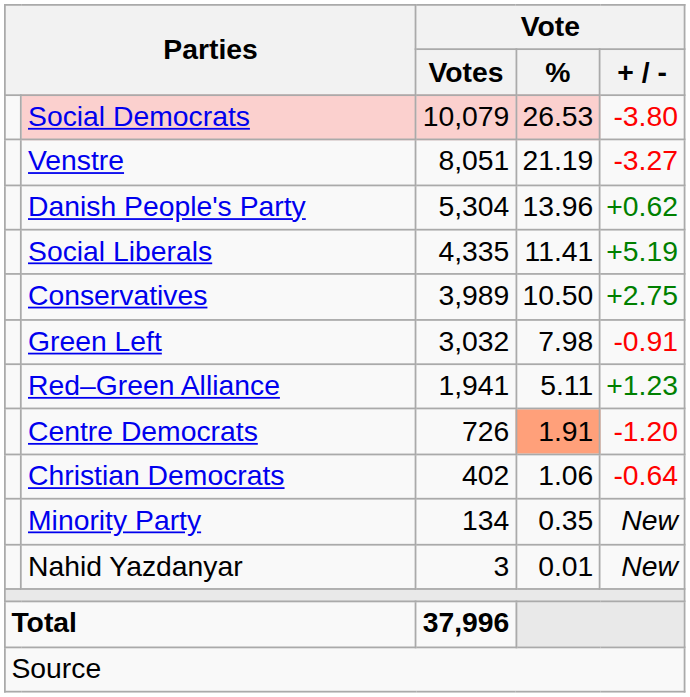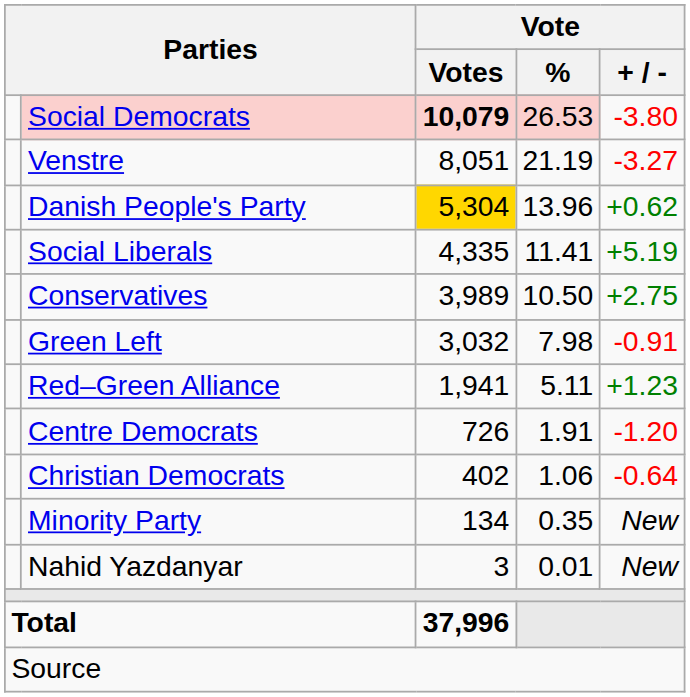Social Democrats | Vote / Votes: normal -> bold
Danish People's Party | Vote / Votes: no background -> gold background
Centre Democrats | Vote / %: lightsalmon background -> no background
